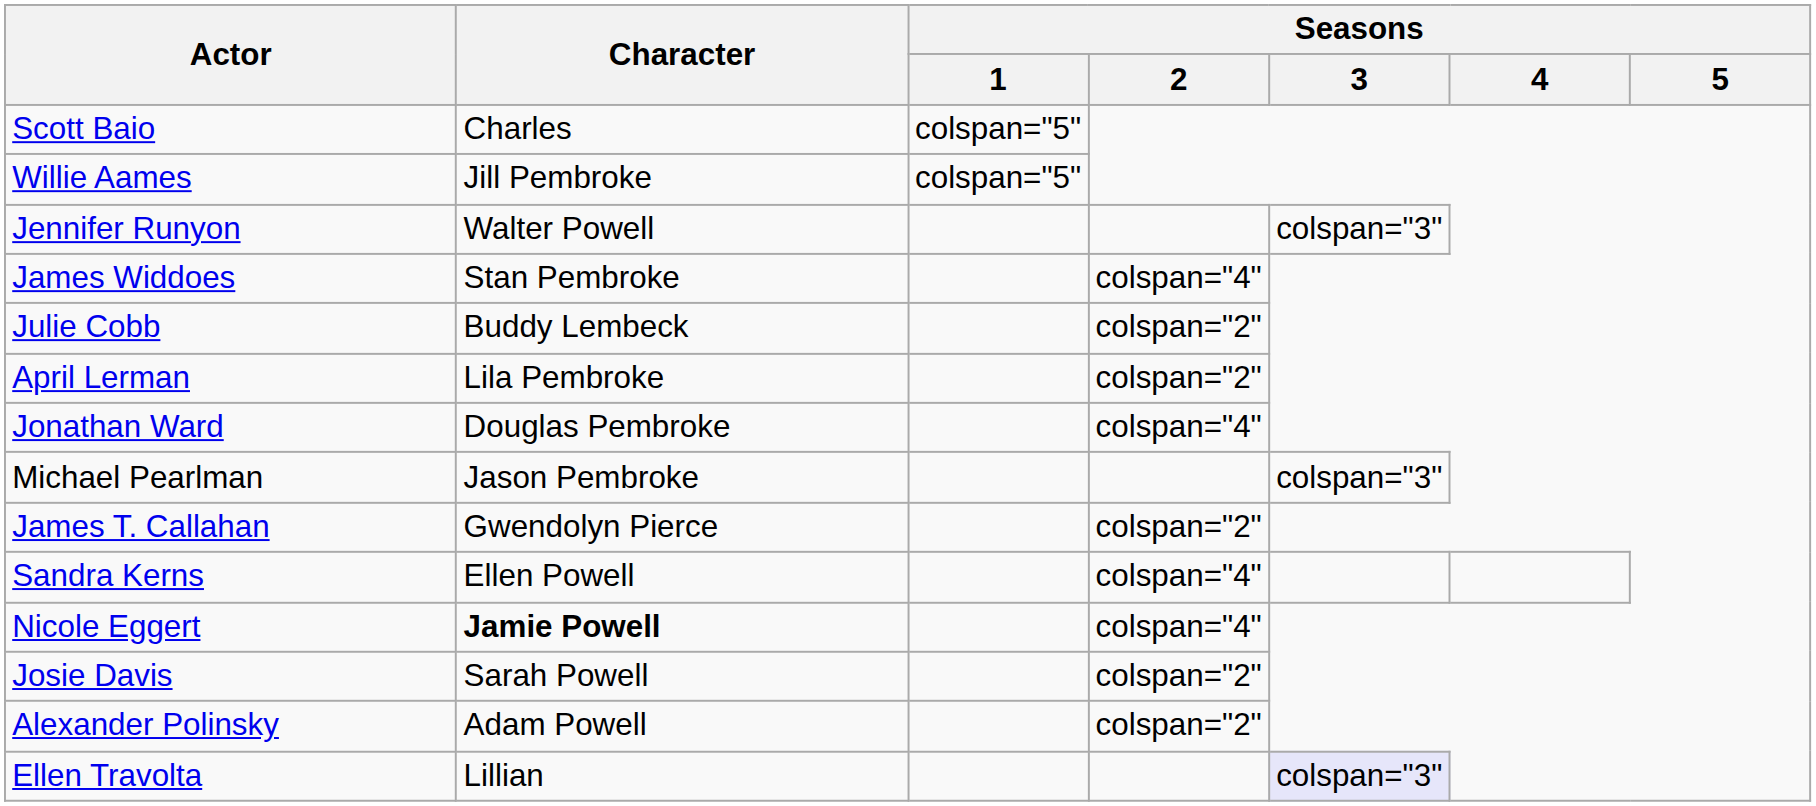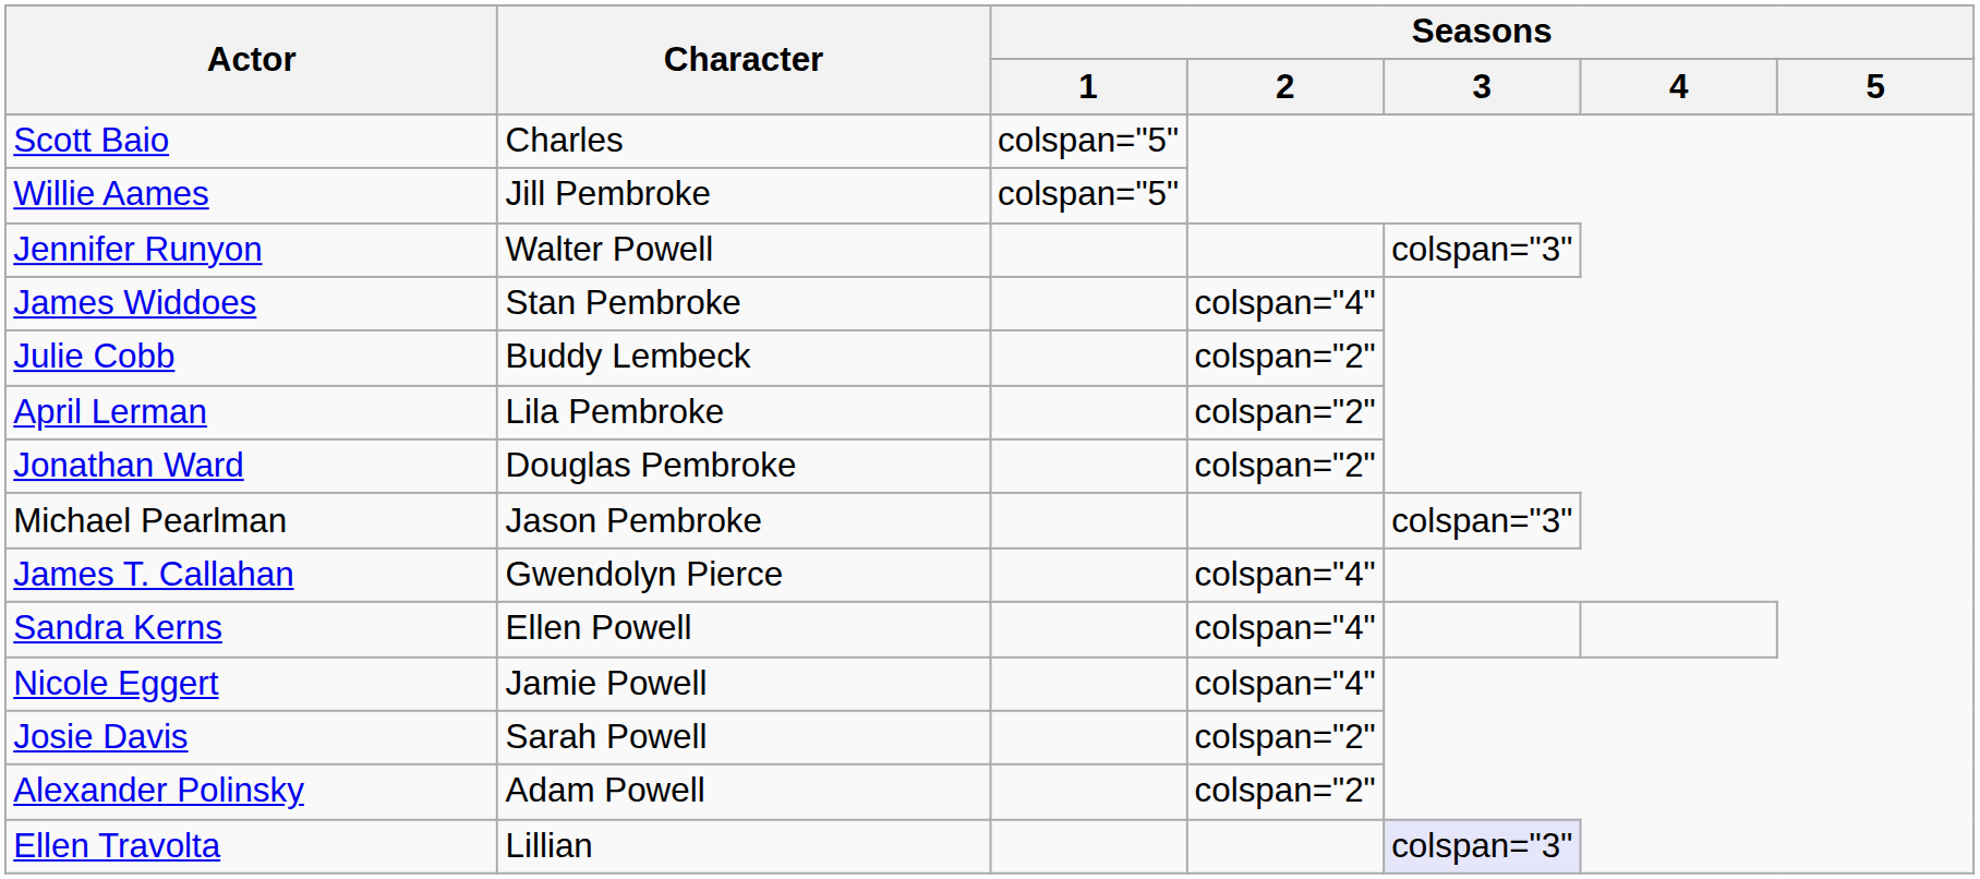Jonathan Ward | Seasons / 2: colspan="4" -> colspan="2"
James T. Callahan | Seasons / 2: colspan="2" -> colspan="4"
Nicole Eggert | Character: bold -> normal
